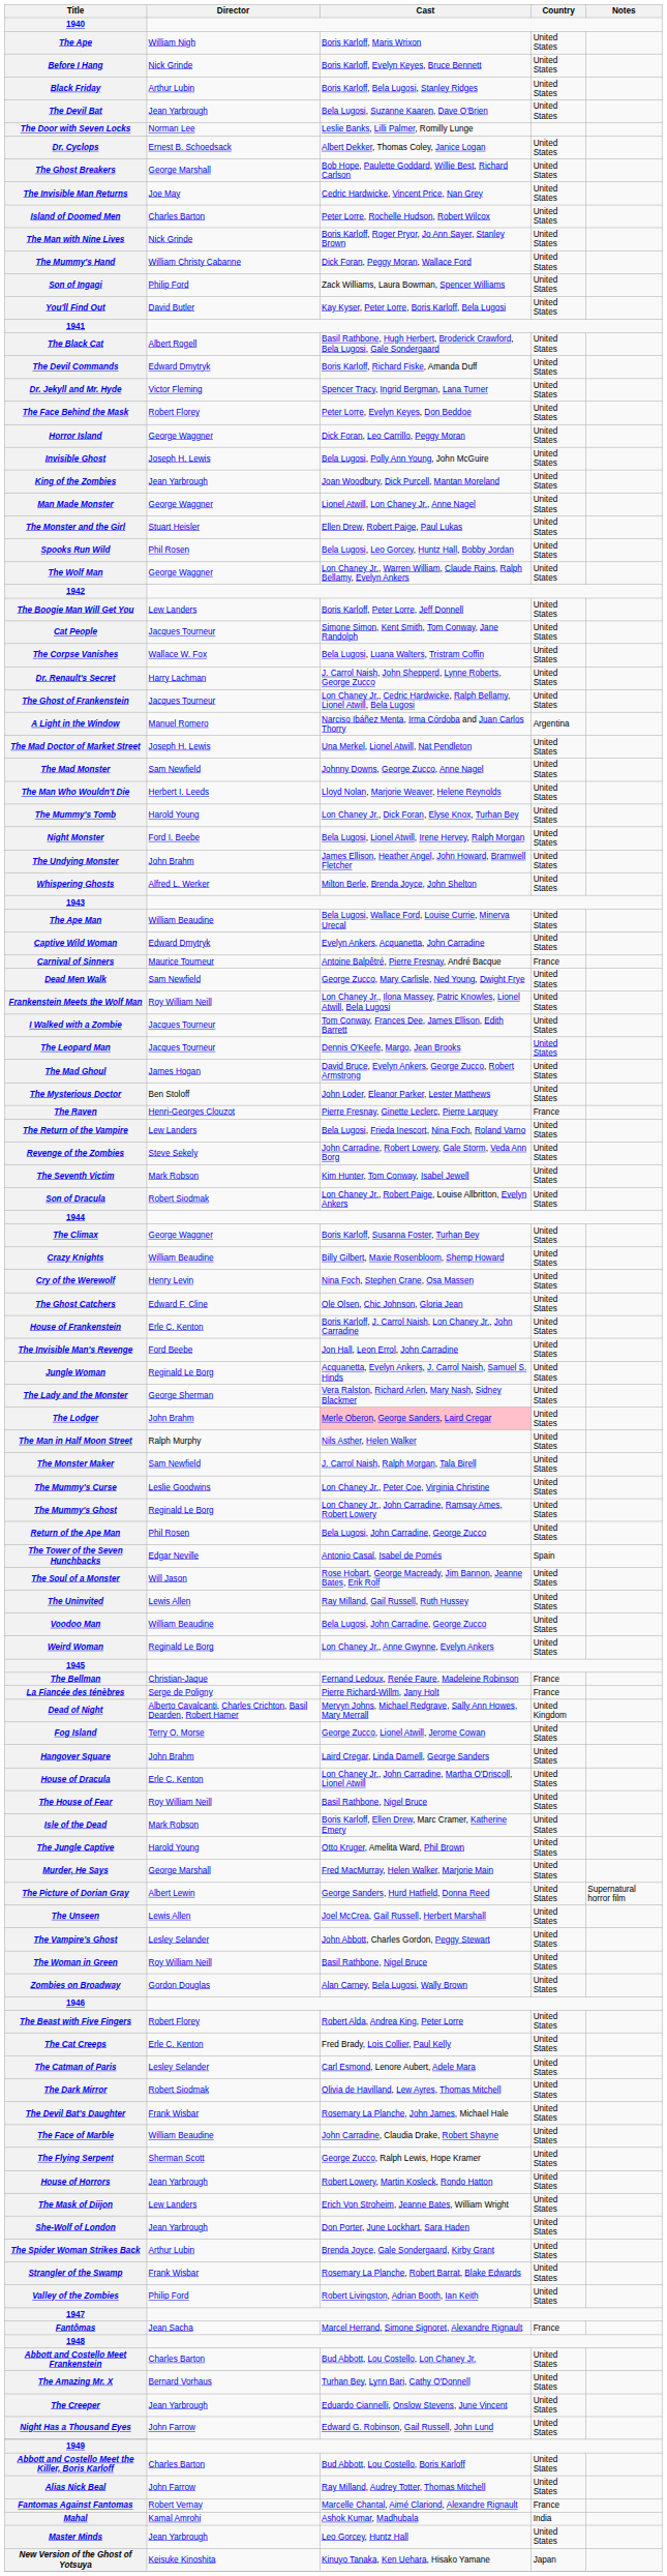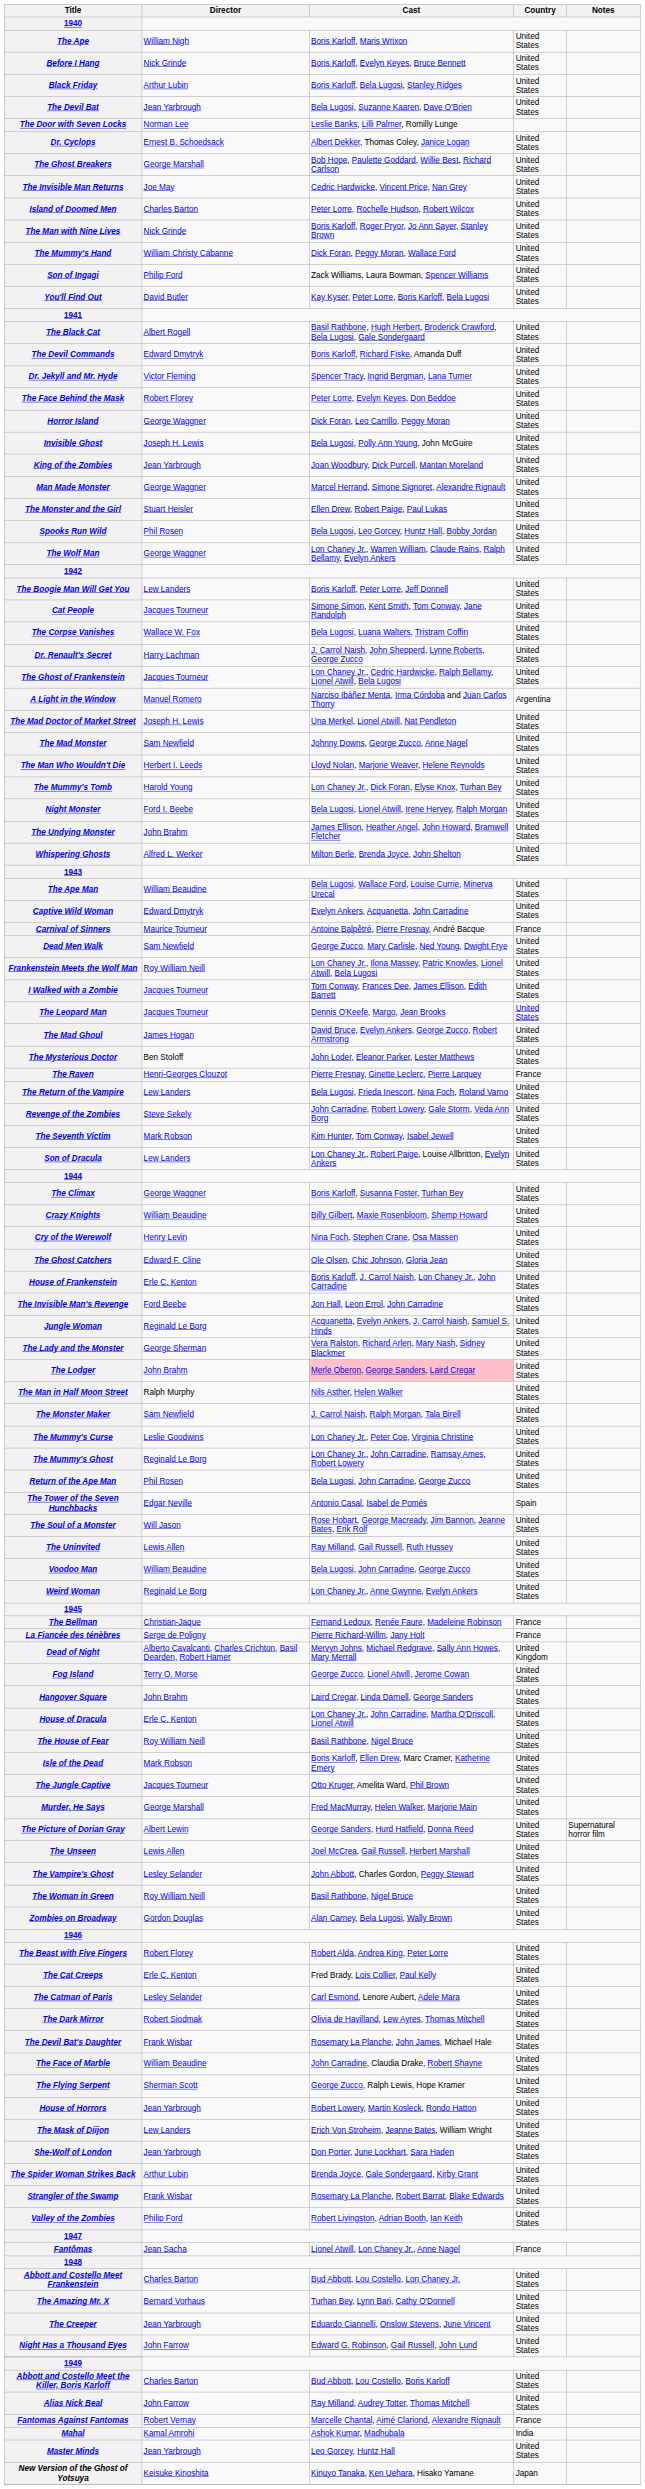Man Made Monster | Cast: Lionel Atwill, Lon Chaney Jr., Anne Nagel -> Marcel Herrand, Simone Signoret, Alexandre Rignault
Son of Dracula | Director: Robert Siodmak -> Lew Landers
The Jungle Captive | Director: Harold Young -> Jacques Tourneur
Fantômas | Cast: Marcel Herrand, Simone Signoret, Alexandre Rignault -> Lionel Atwill, Lon Chaney Jr., Anne Nagel
